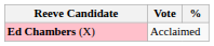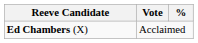Ed Chambers (X) | Reeve Candidate: pink background -> no background
